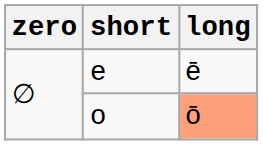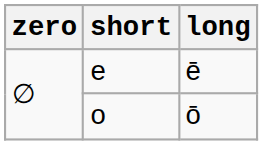o | long: lightsalmon background -> no background
